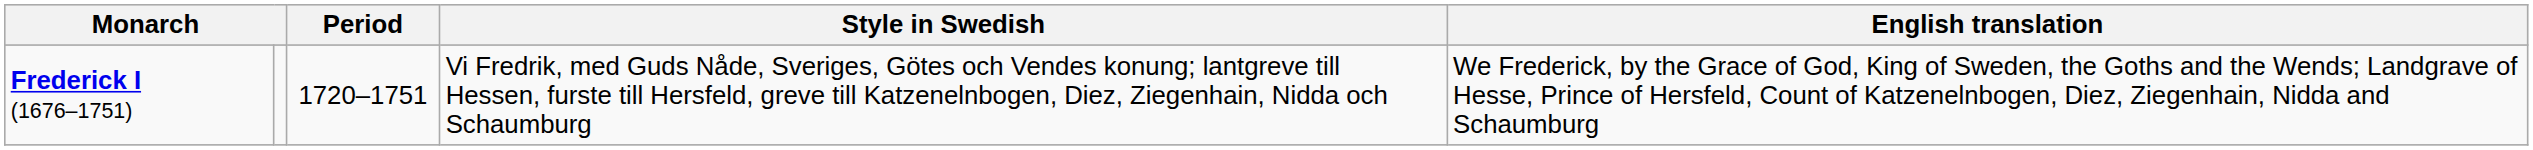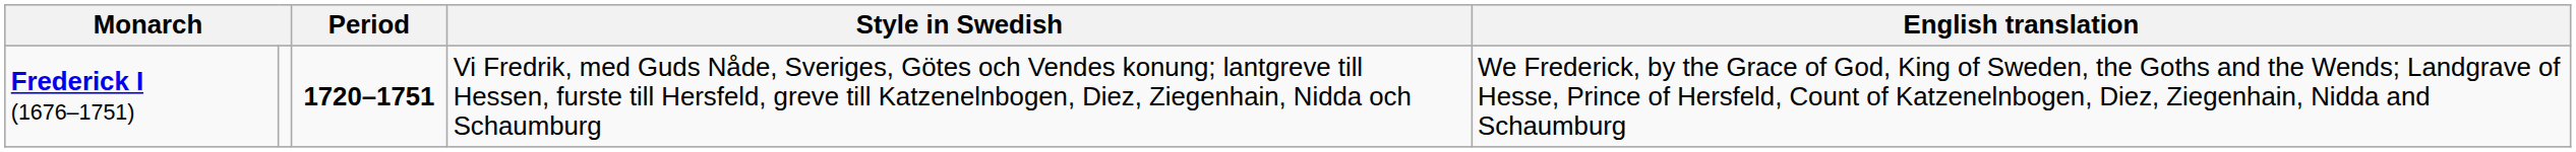Frederick I (1676–1751) | Period: normal -> bold
